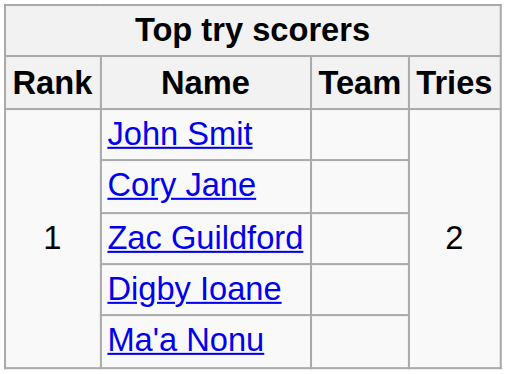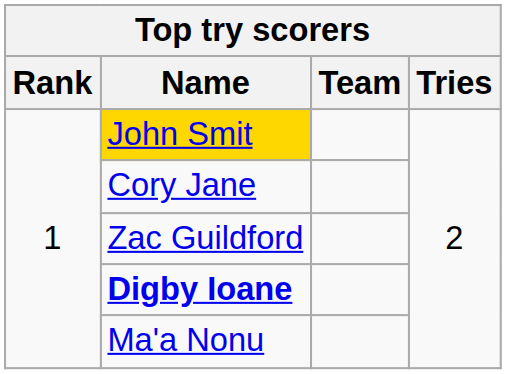John Smit | Name: no background -> gold background
Digby Ioane | Name: normal -> bold
